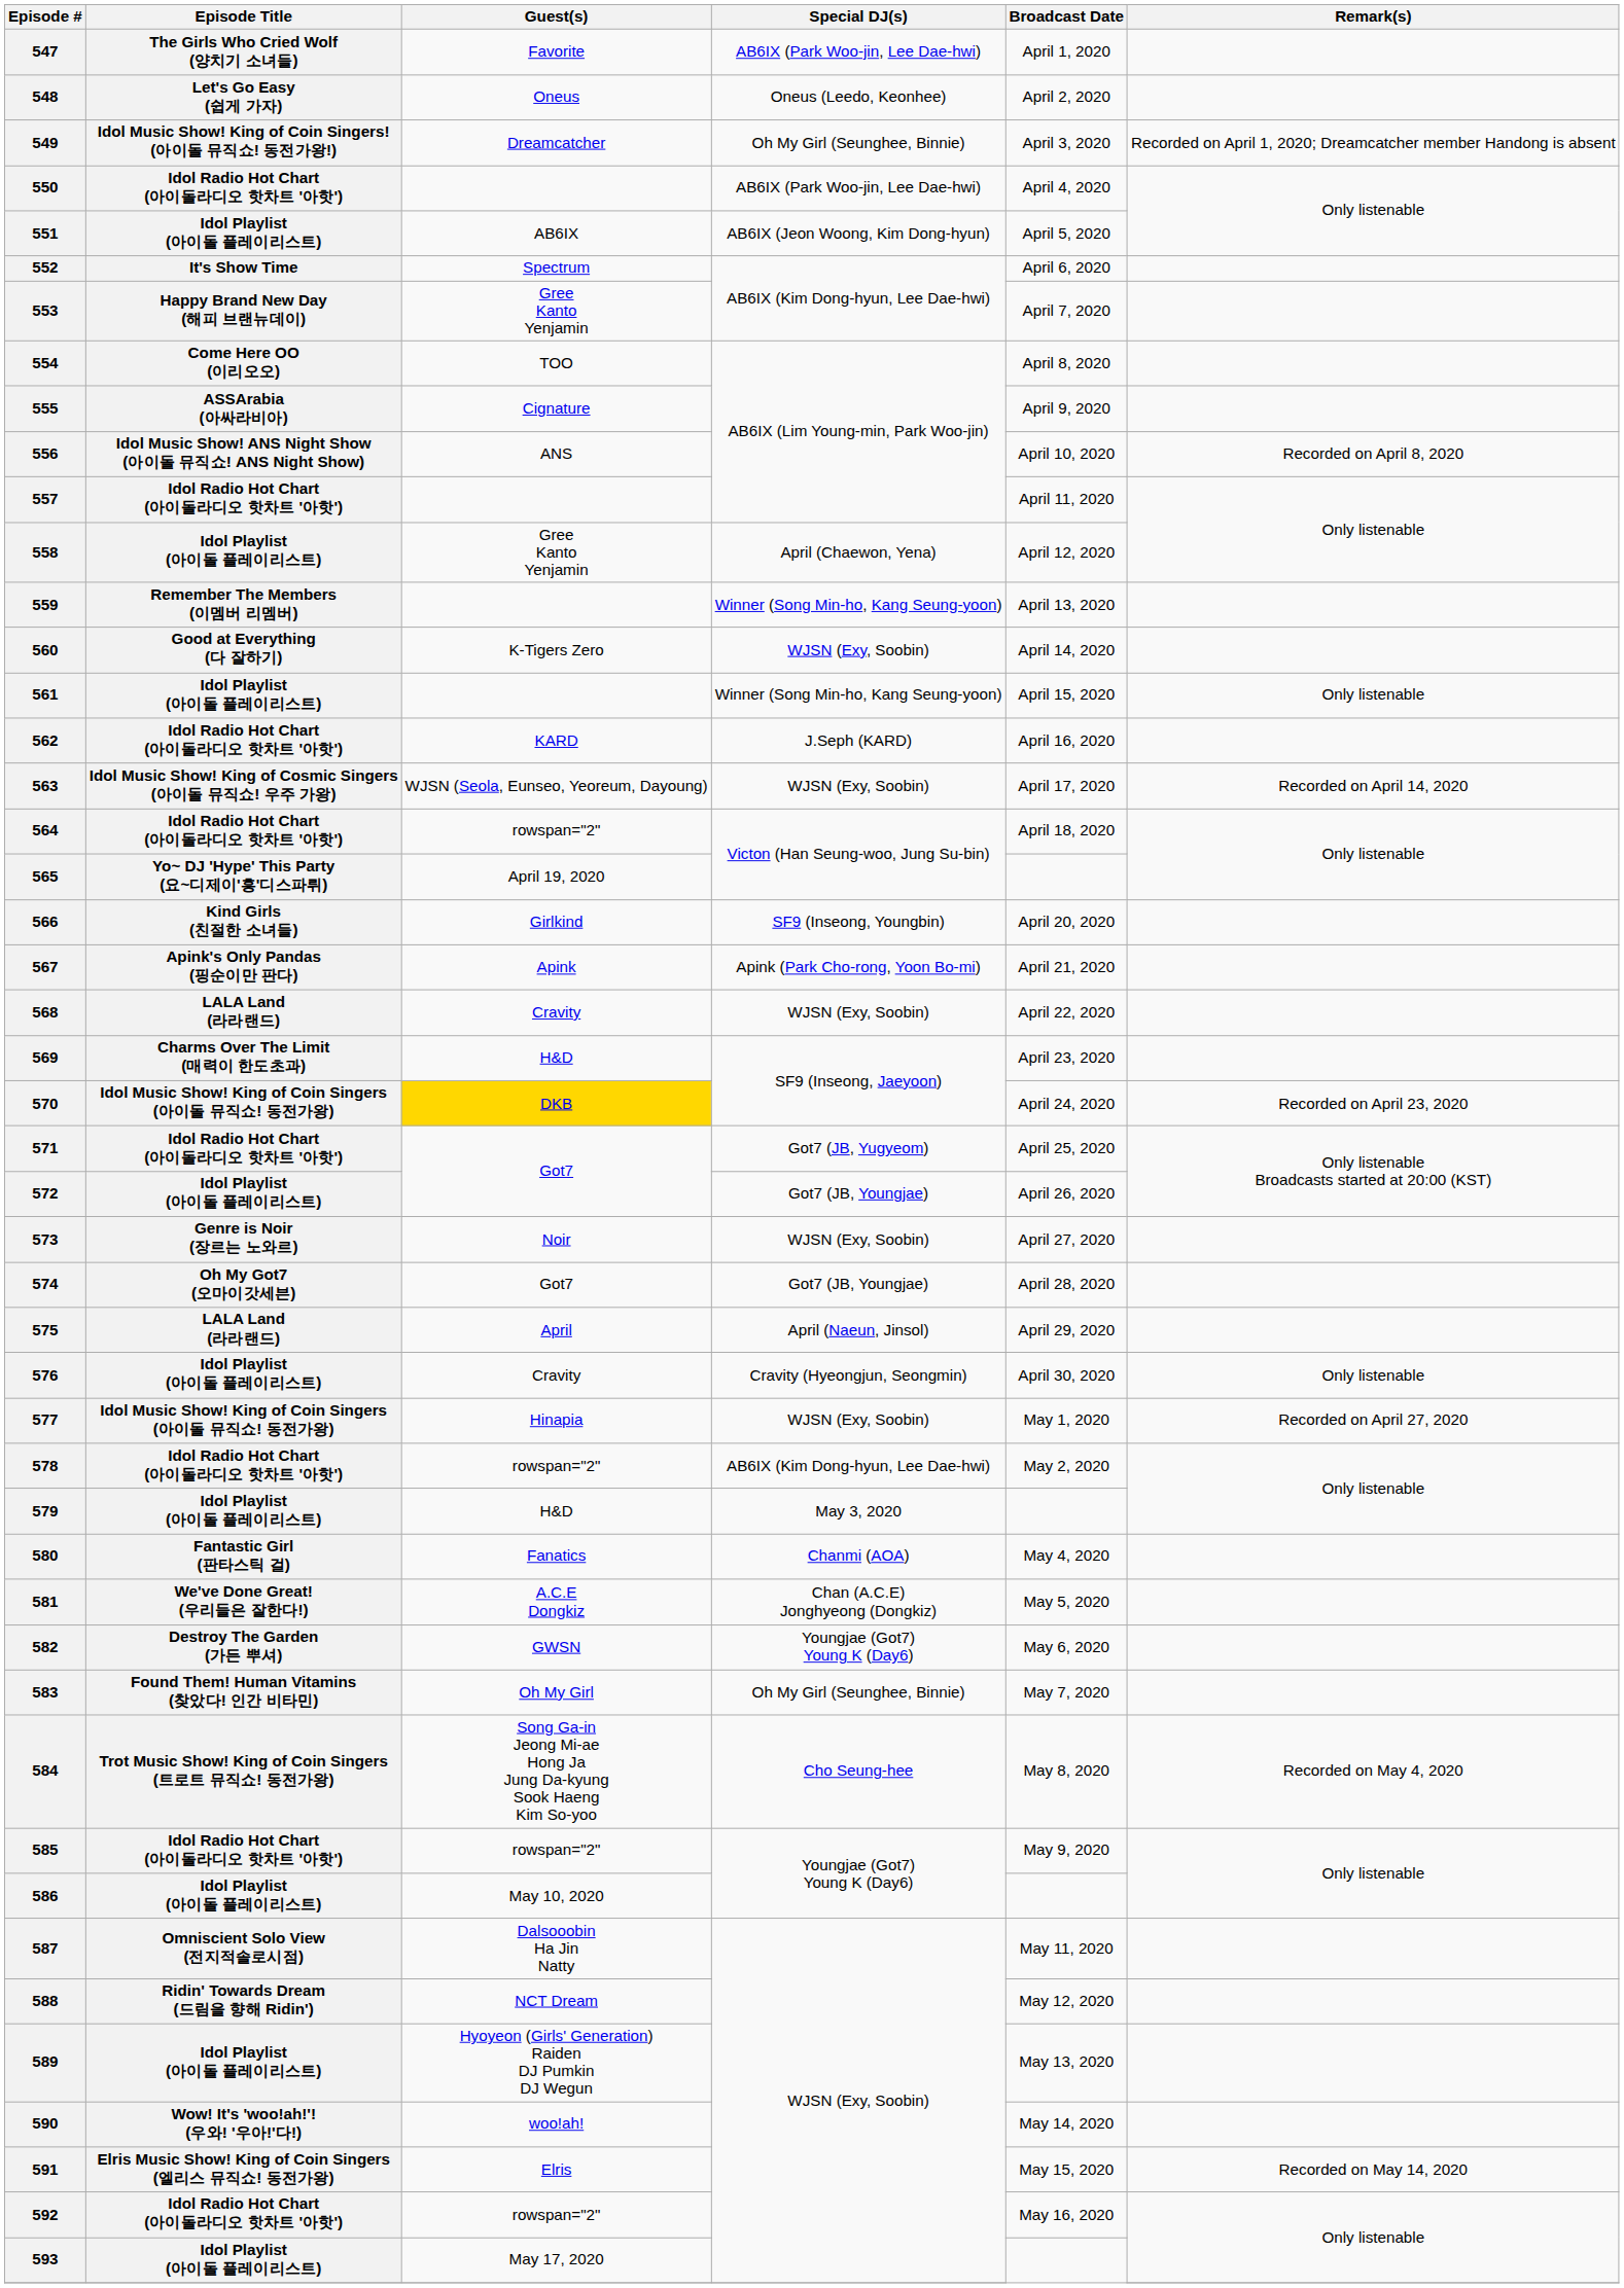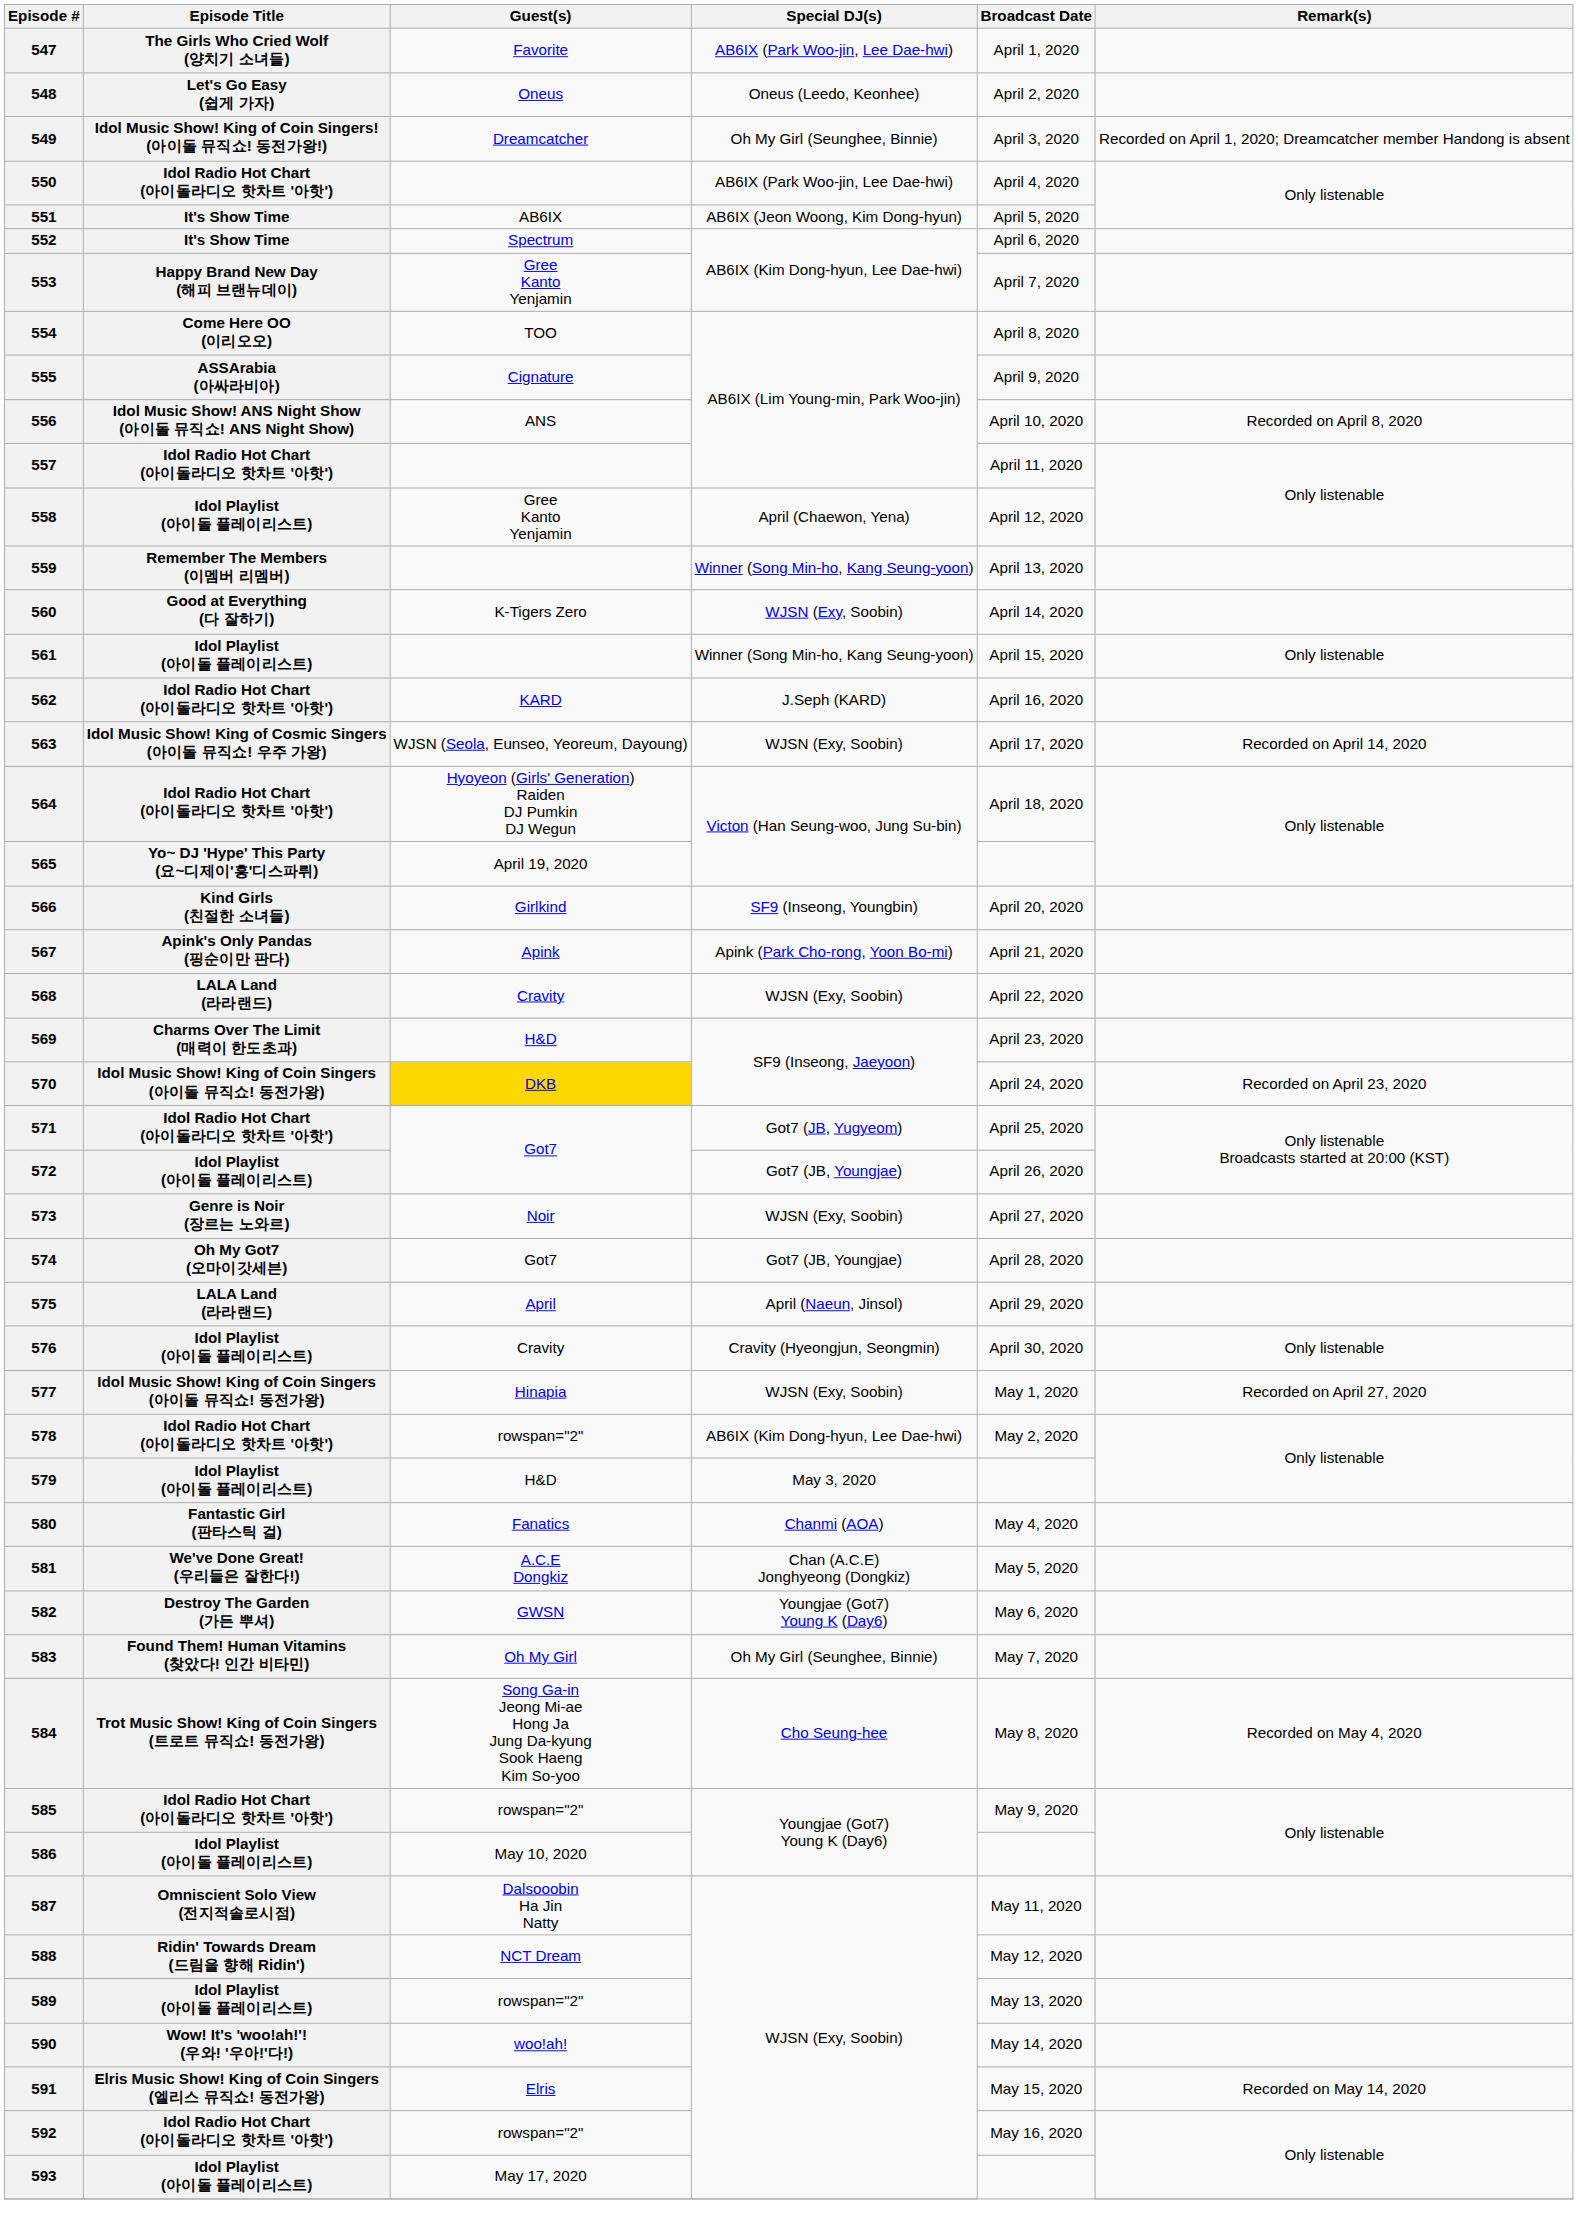551 | Episode Title: Idol Playlist (아이돌 플레이리스트) -> It's Show Time
564 | Guest(s): rowspan="2" -> Hyoyeon (Girls' Generation) Raiden DJ Pumkin DJ Wegun
589 | Guest(s): Hyoyeon (Girls' Generation) Raiden DJ Pumkin DJ Wegun -> rowspan="2"
